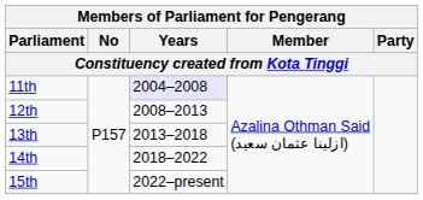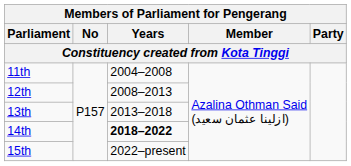11th | Years: lavender background -> no background
14th | Years: normal -> bold
